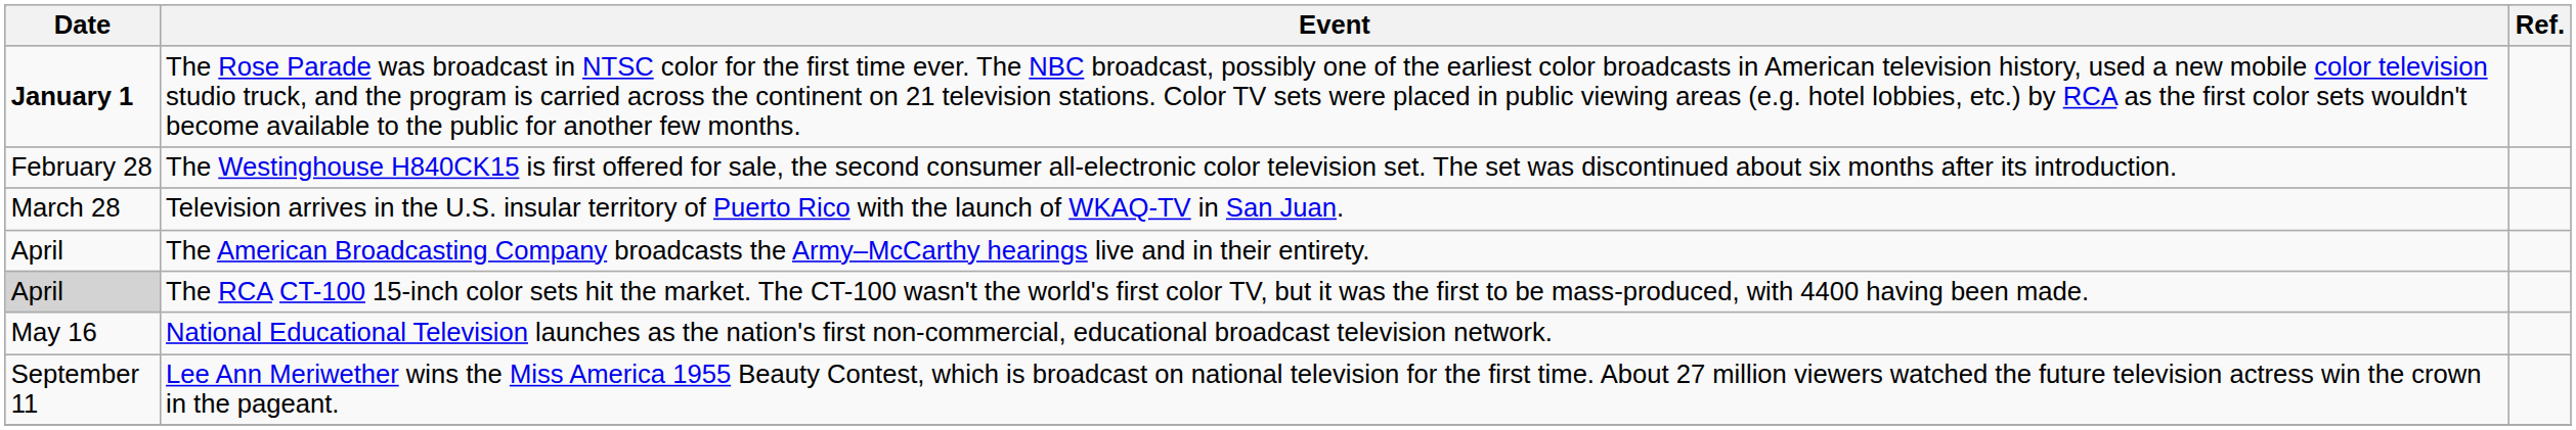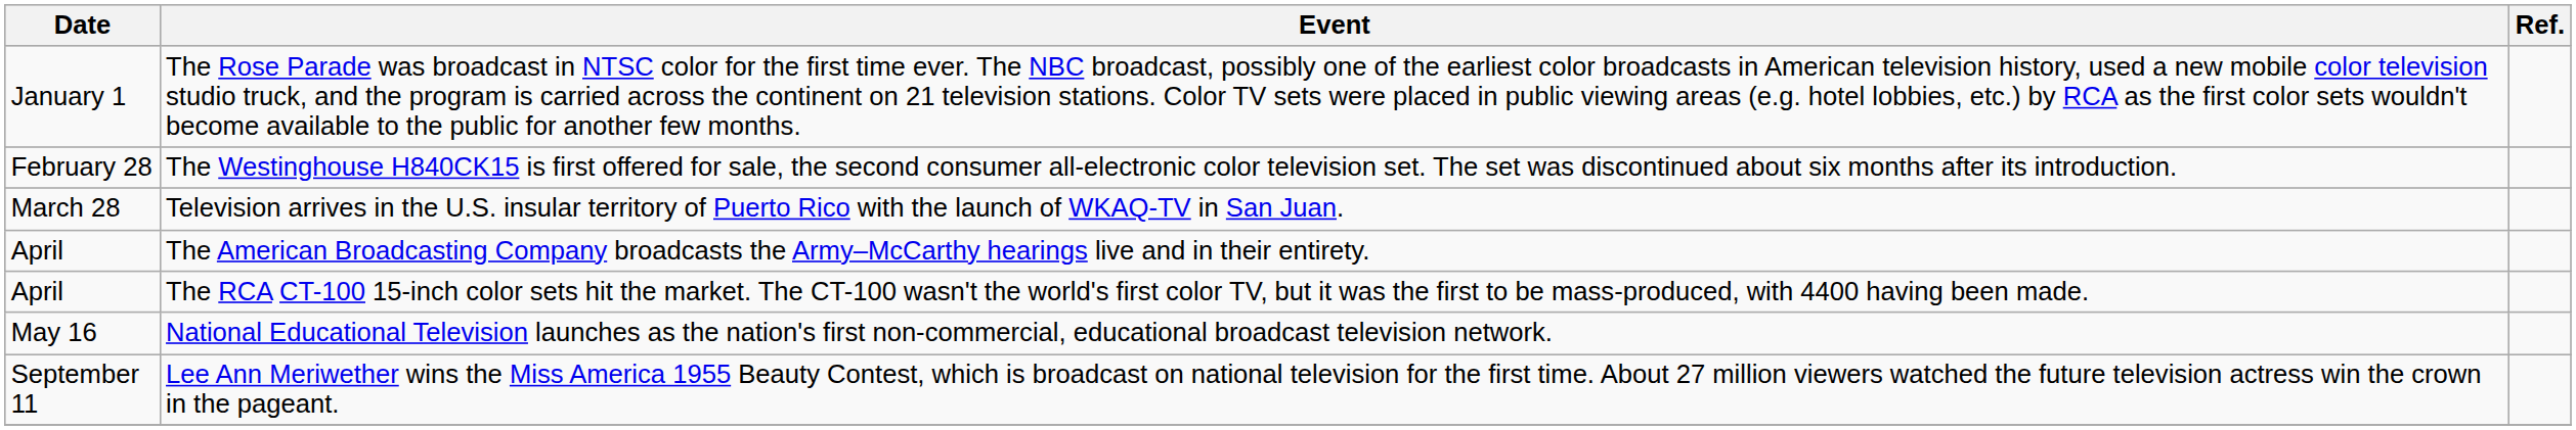row 2 | Date: bold -> normal
row 6 | Date: lightgrey background -> no background
